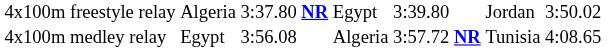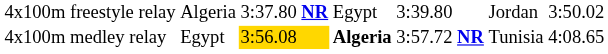4x100m medley relay | column 3: no background -> gold background
4x100m medley relay | column 4: normal -> bold
